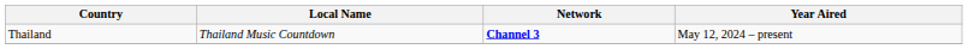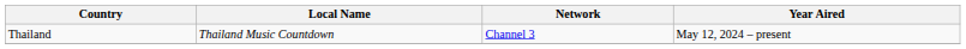Thailand | Network: bold -> normal
